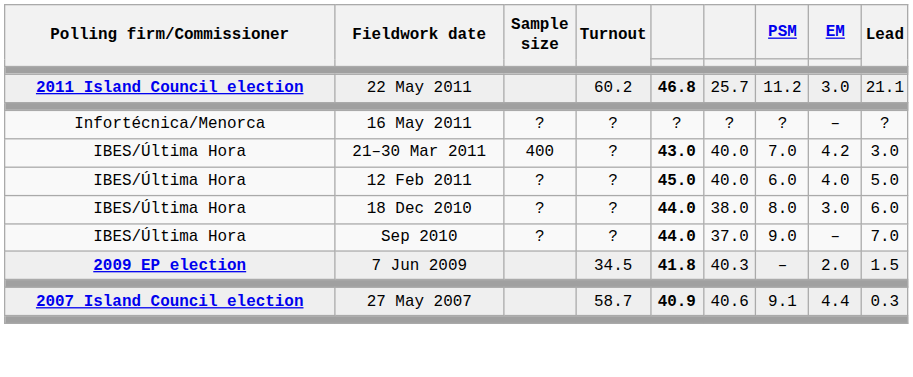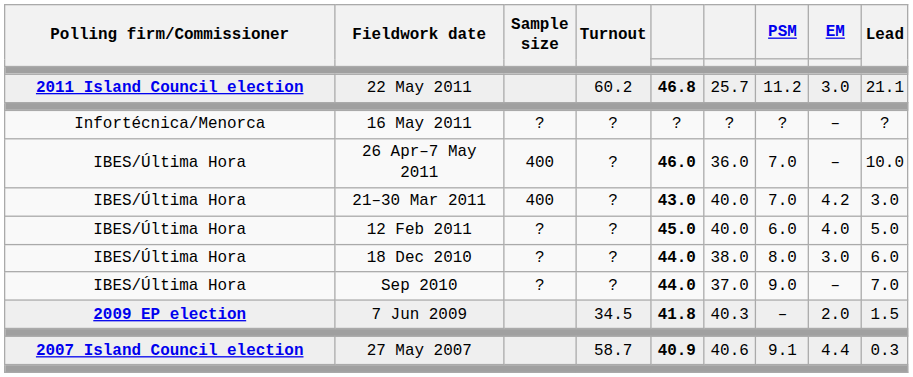+ row: IBES/Última Hora | 26 Apr–7 May 2011 | 400 | ? | 46.0 | 36.0 | 7.0 | – | 10.0
